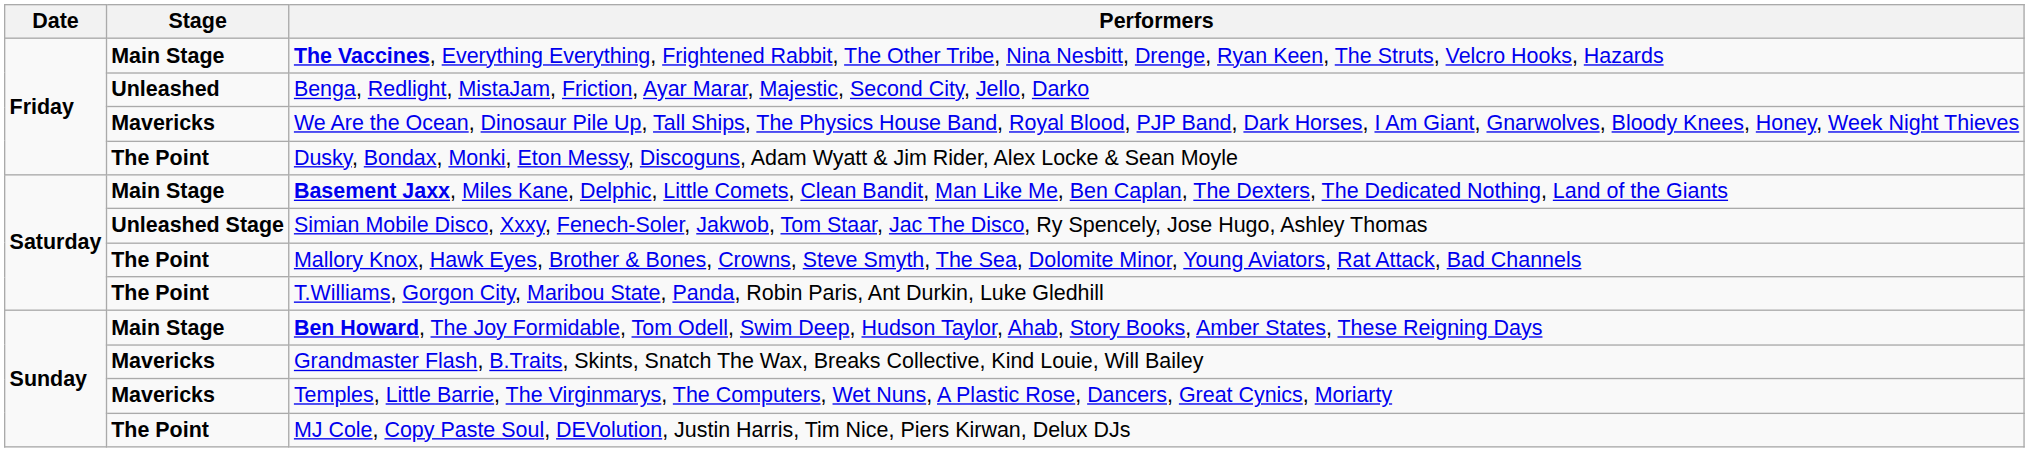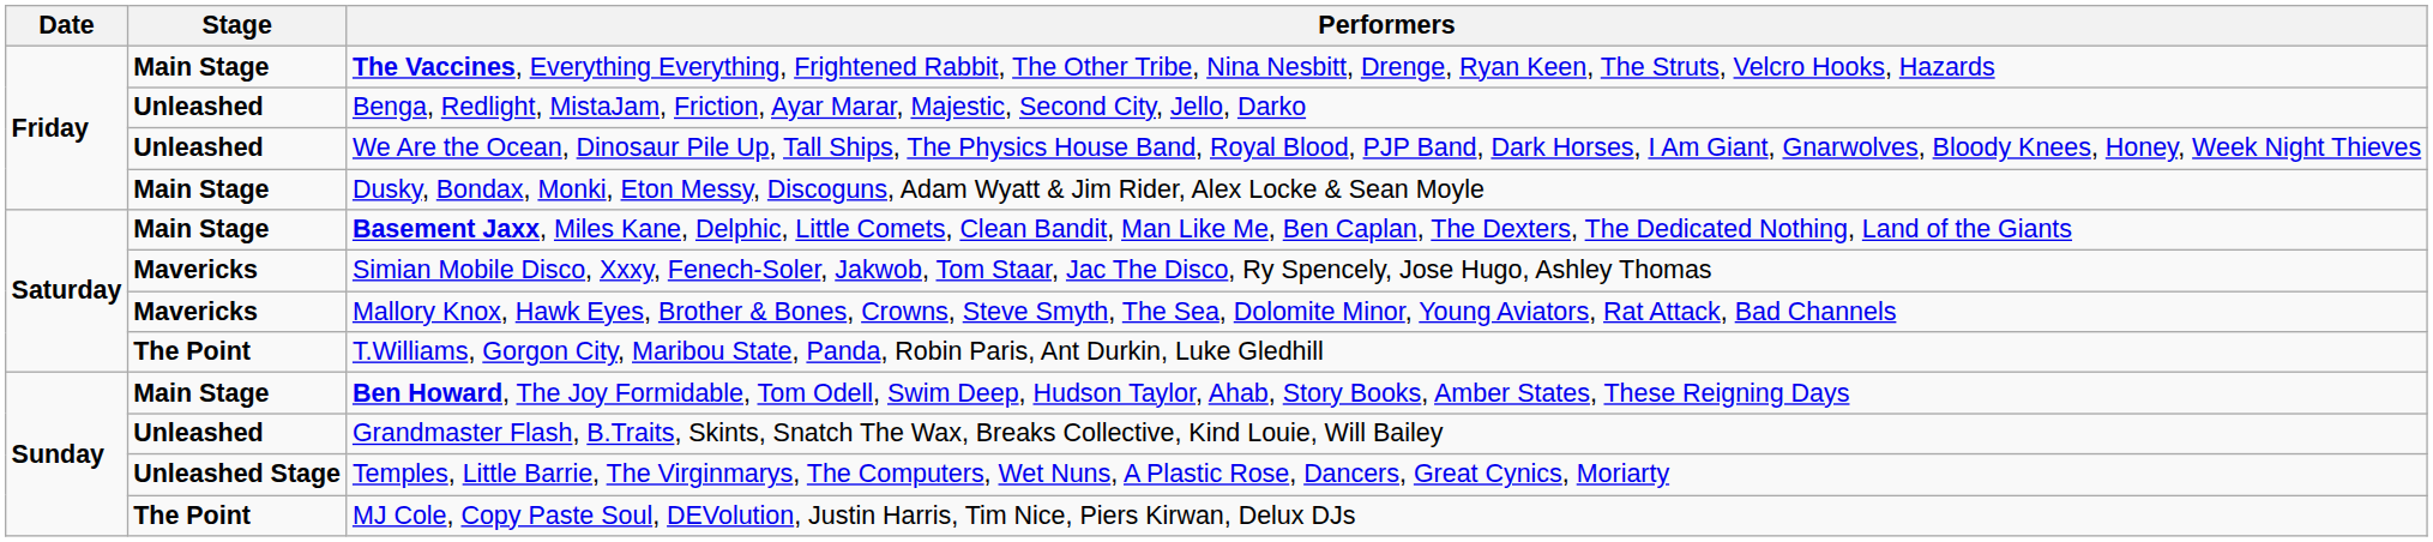row 4 | Stage: Mavericks -> Unleashed
row 5 | Stage: The Point -> Main Stage
row 7 | Stage: Unleashed Stage -> Mavericks
row 8 | Stage: The Point -> Mavericks
row 11 | Stage: Mavericks -> Unleashed
row 12 | Stage: Mavericks -> Unleashed Stage
